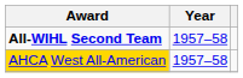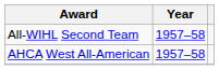row 2 | Award: bold -> normal
row 3 | Award: gold background -> no background
